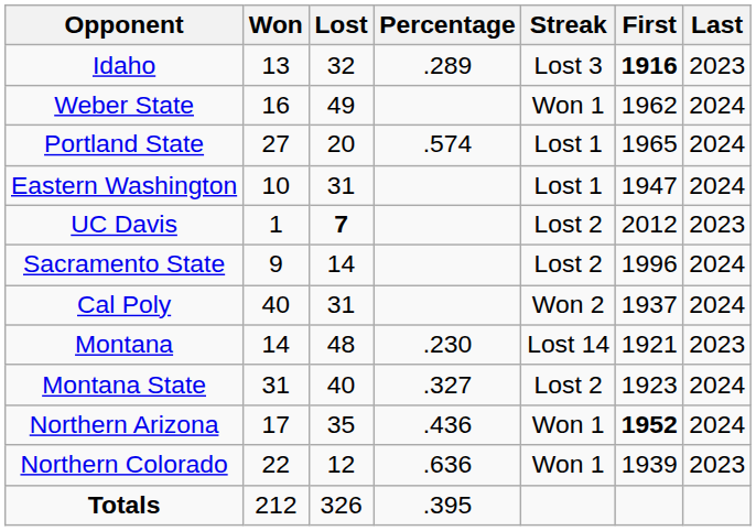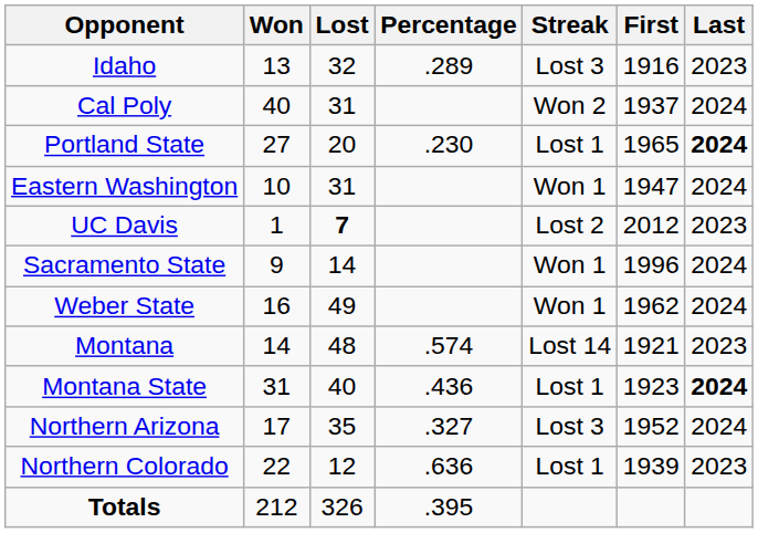Idaho | First: bold -> normal
rows swapped: Weber State <-> Cal Poly
Portland State | Percentage: .574 -> .230
Portland State | Last: normal -> bold
Eastern Washington | Streak: Lost 1 -> Won 1
Sacramento State | Streak: Lost 2 -> Won 1
Montana | Percentage: .230 -> .574
Montana State | Percentage: .327 -> .436
Montana State | Streak: Lost 2 -> Lost 1
Montana State | Last: normal -> bold
Northern Arizona | Percentage: .436 -> .327
Northern Arizona | Streak: Won 1 -> Lost 3
Northern Arizona | First: bold -> normal
Northern Colorado | Streak: Won 1 -> Lost 1
